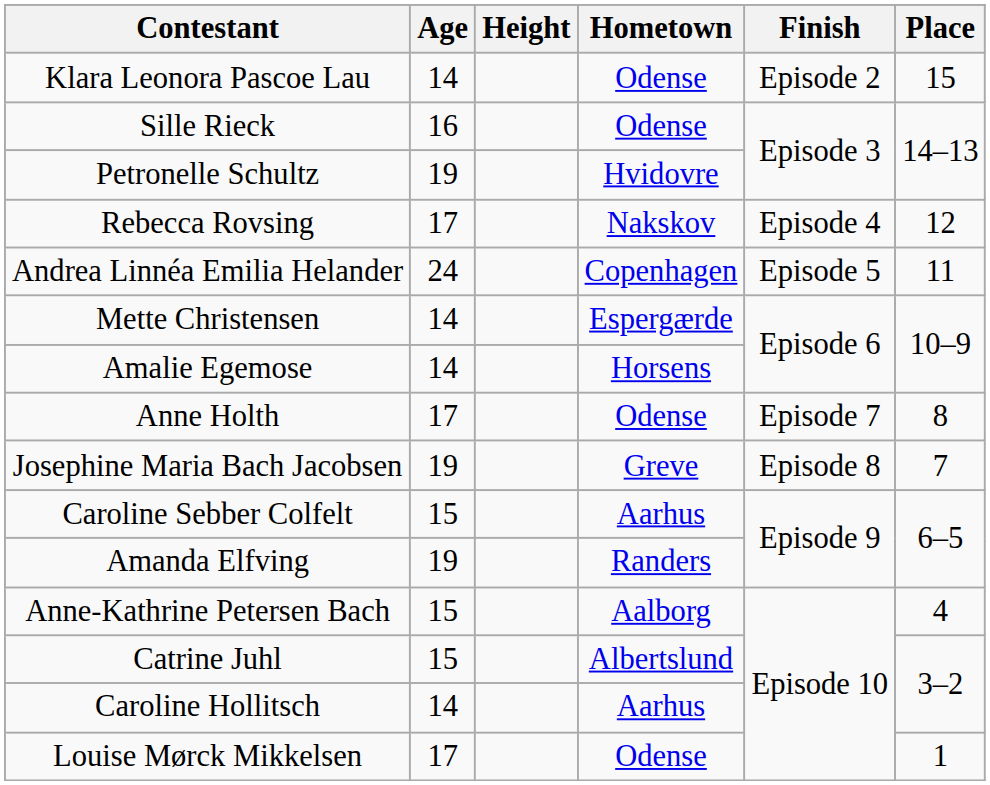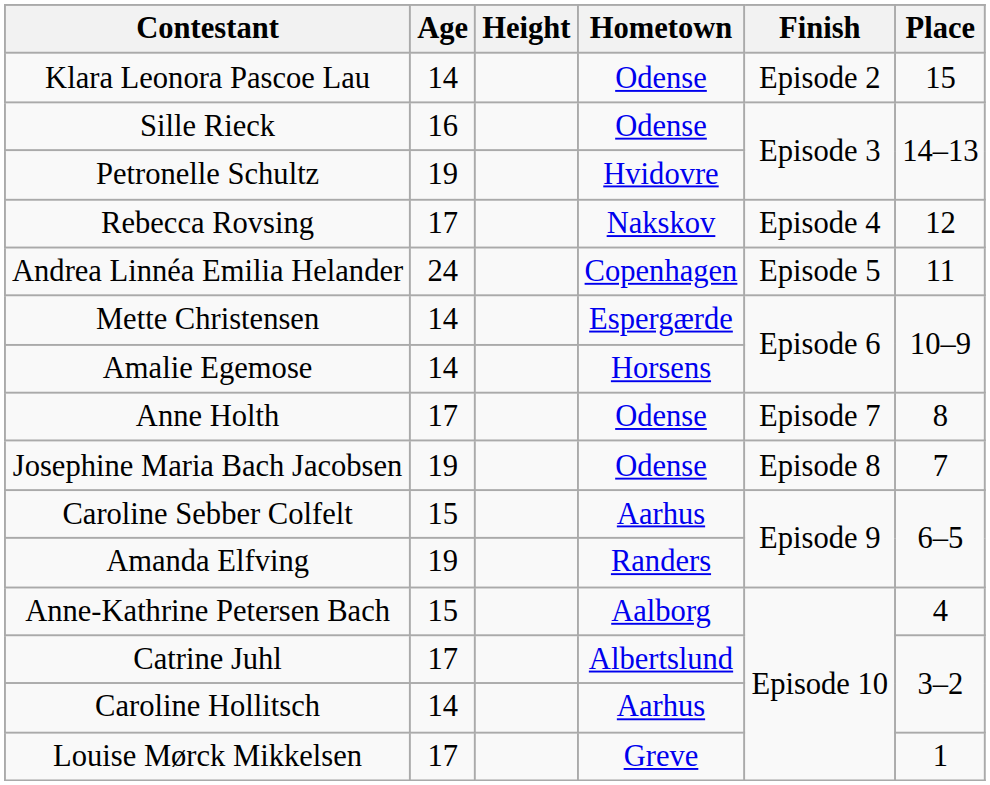Josephine Maria Bach Jacobsen | Hometown: Greve -> Odense
Catrine Juhl | Age: 15 -> 17
Louise Mørck Mikkelsen | Hometown: Odense -> Greve
